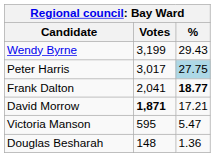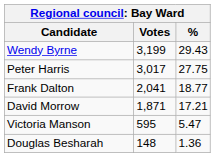Peter Harris | %: lightblue background -> no background
Frank Dalton | %: bold -> normal
David Morrow | Votes: bold -> normal
